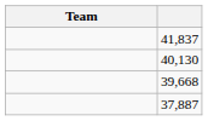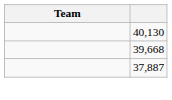- row: 41,837
